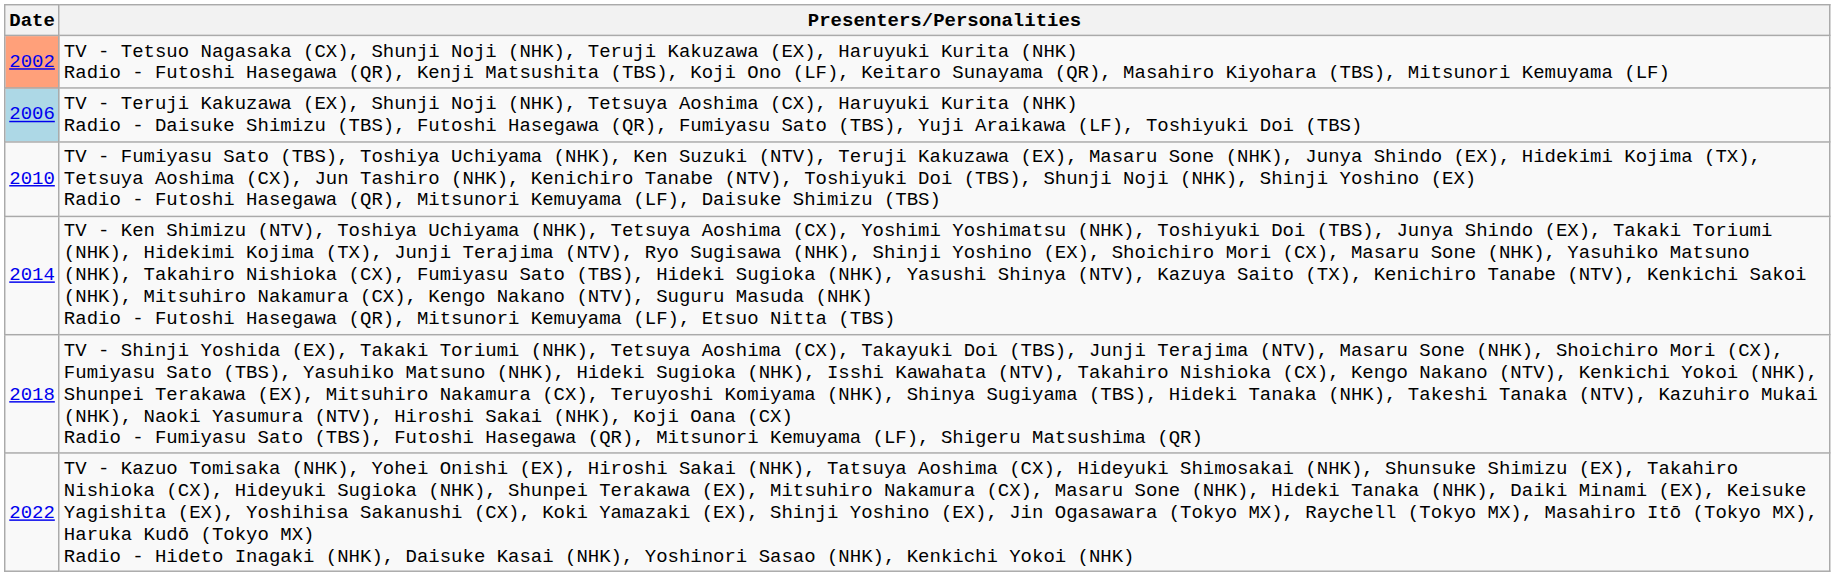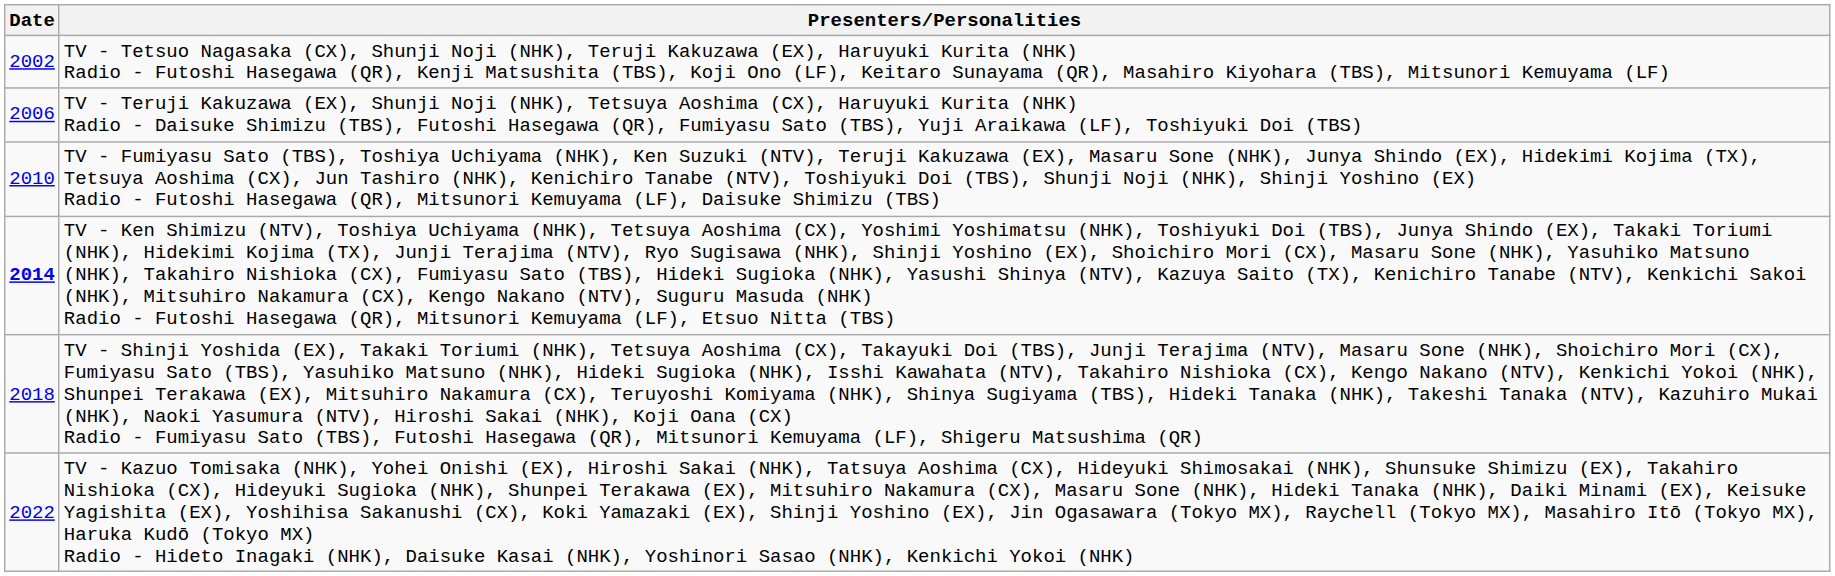row 2 | Date: lightsalmon background -> no background
row 3 | Date: lightblue background -> no background
row 5 | Date: normal -> bold
